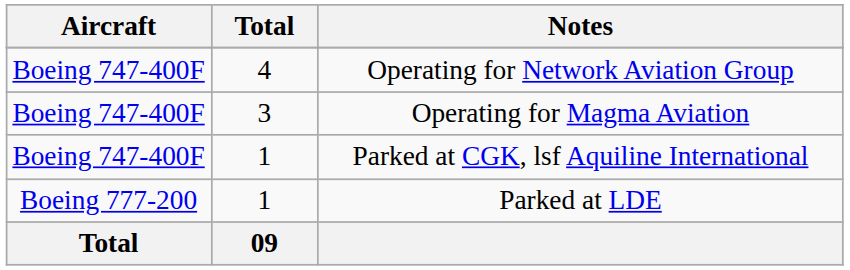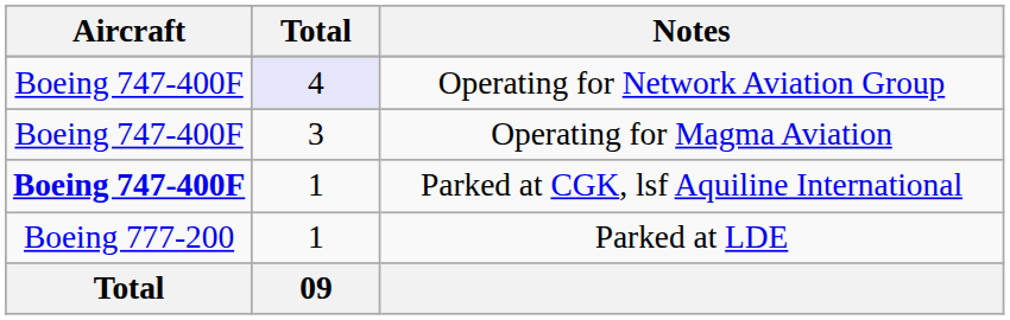Operating for Network Aviation Group | Total: no background -> lavender background
Parked at CGK, lsf Aquiline International | Aircraft: normal -> bold
